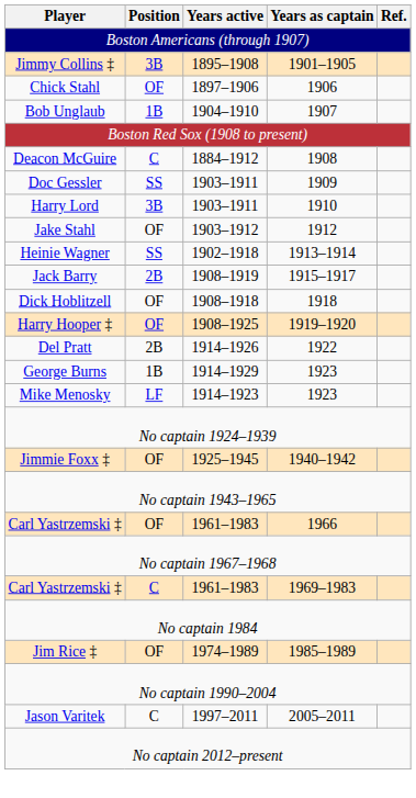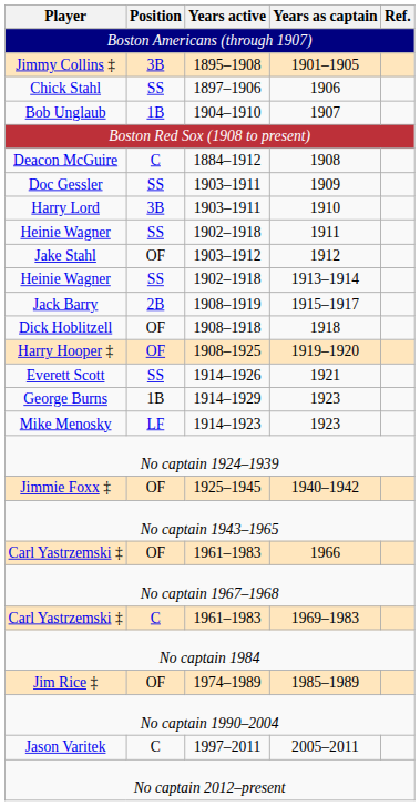Chick Stahl | Position: OF -> SS
+ row: Heinie Wagner | SS | 1902–1918 | 1911
+ row: Everett Scott | SS | 1914–1926 | 1921
- row: Del Pratt | 2B | 1914–1926 | 1922
